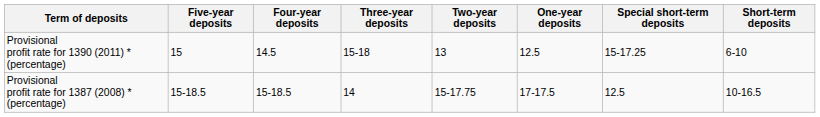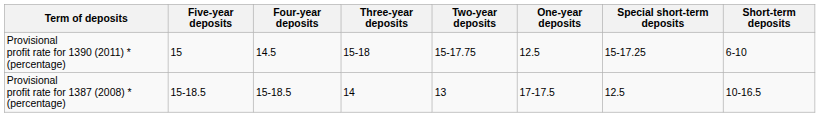Provisional profit rate for 1390 (2011) * (percentage) | Two-year deposits: 13 -> 15-17.75
Provisional profit rate for 1387 (2008) * (percentage) | Two-year deposits: 15-17.75 -> 13
